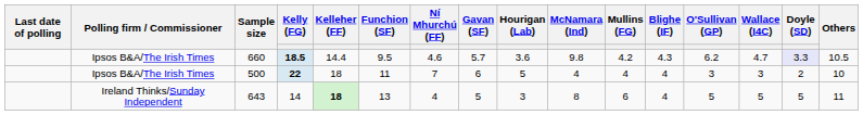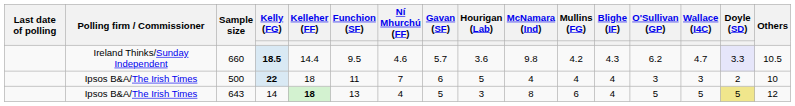660 | Polling firm / Commissioner: Ipsos B&A/The Irish Times -> Ireland Thinks/Sunday Independent
643 | Polling firm / Commissioner: Ireland Thinks/Sunday Independent -> Ipsos B&A/The Irish Times
643 | Doyle (SD): no background -> khaki background
643 | Others: 11 -> 12
